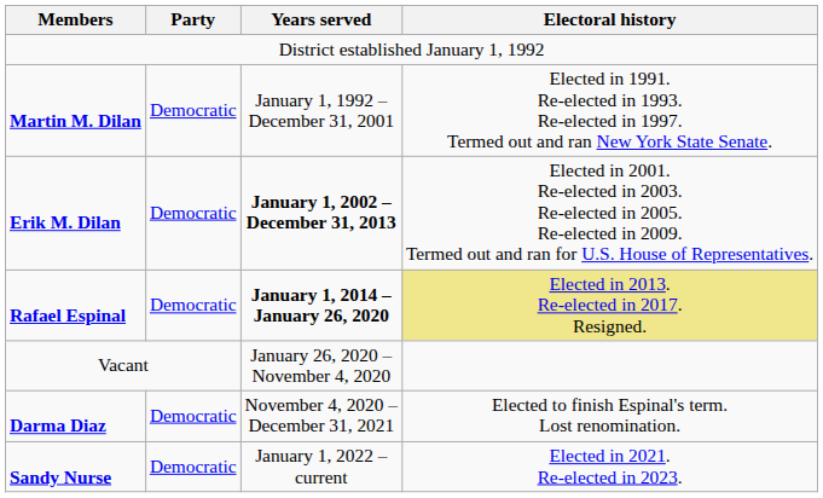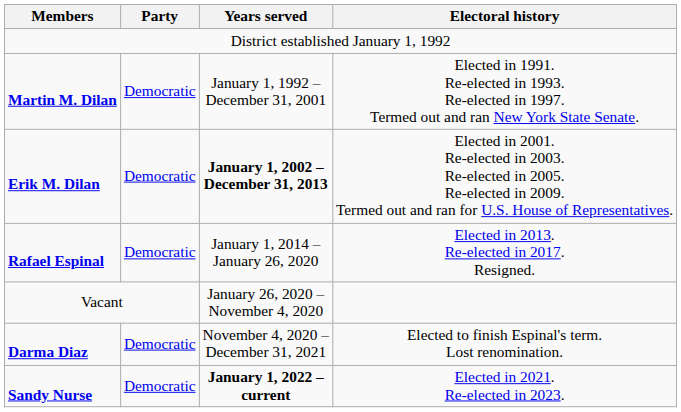Rafael Espinal | Years served: bold -> normal
Rafael Espinal | Electoral history: khaki background -> no background
Sandy Nurse | Years served: normal -> bold
